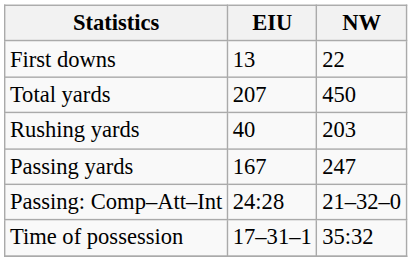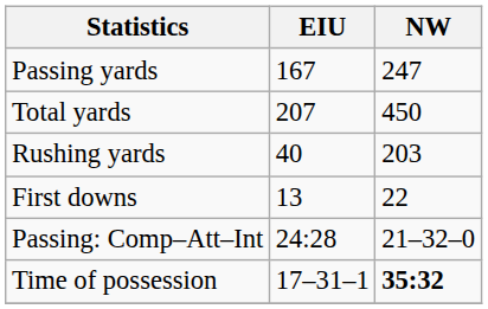rows swapped: First downs <-> Passing yards
Time of possession | NW: normal -> bold
